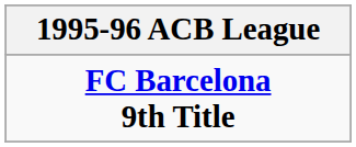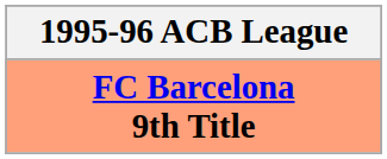row 2 | column 1: no background -> lightsalmon background
